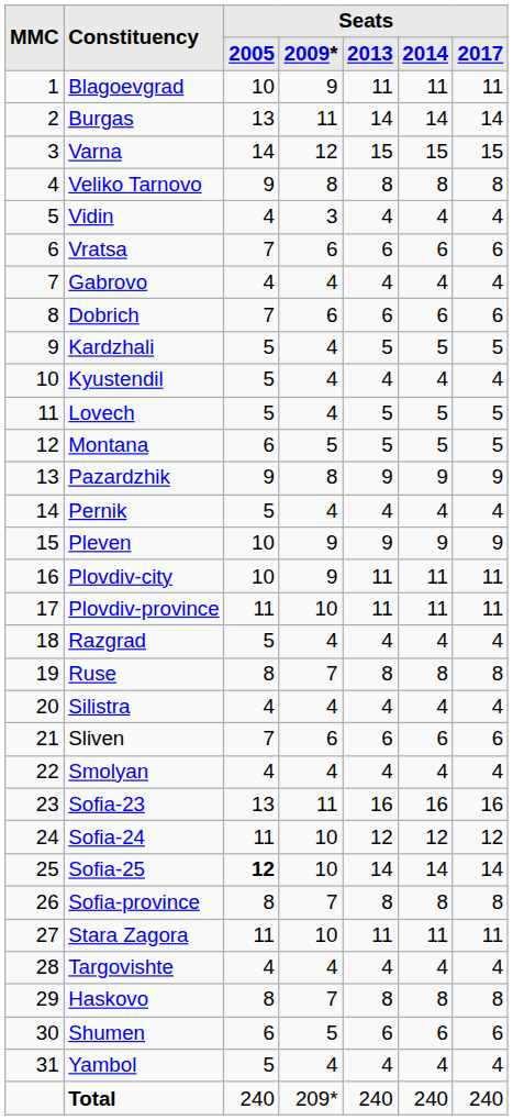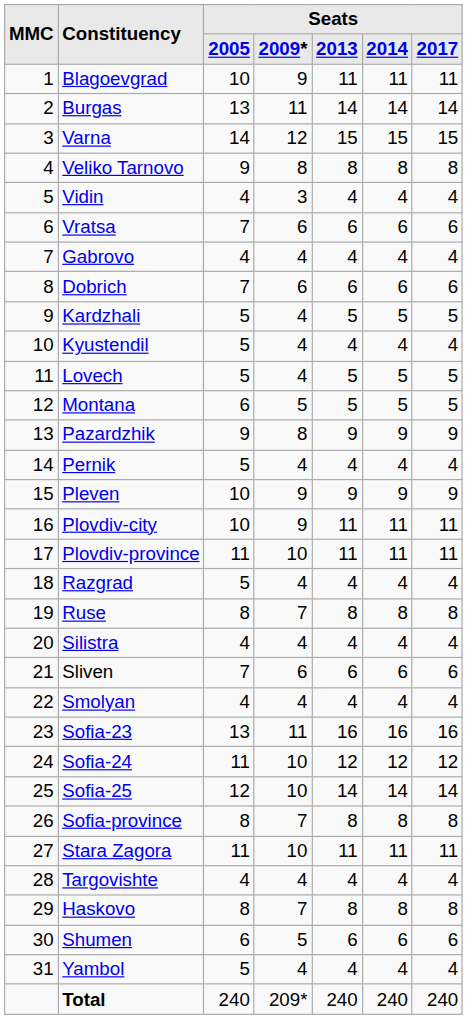Sofia-25 | column 3: bold -> normal
